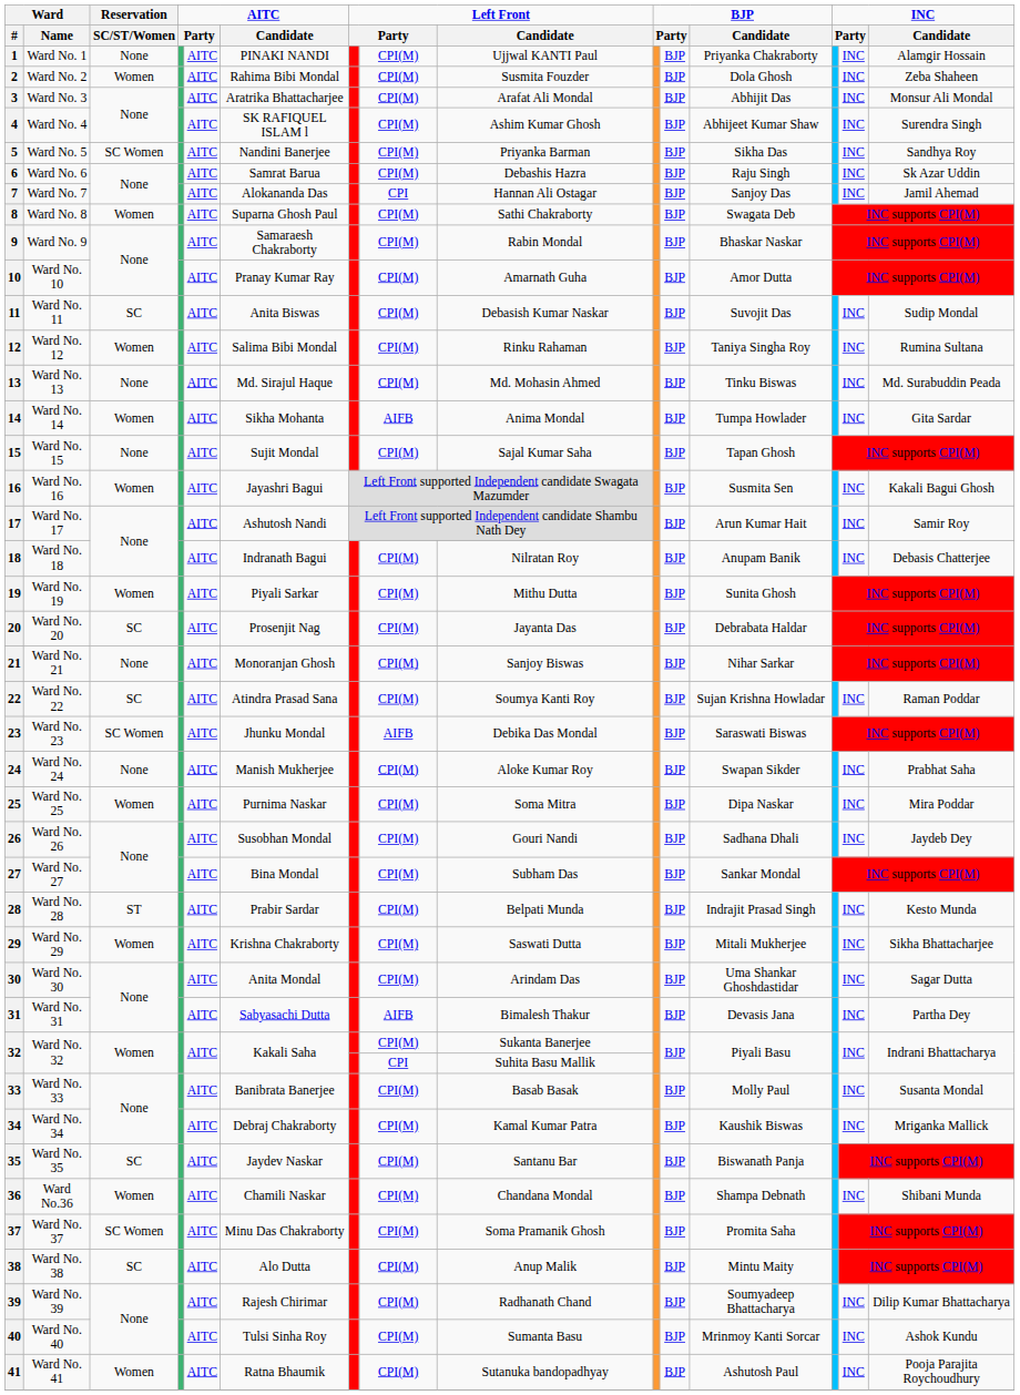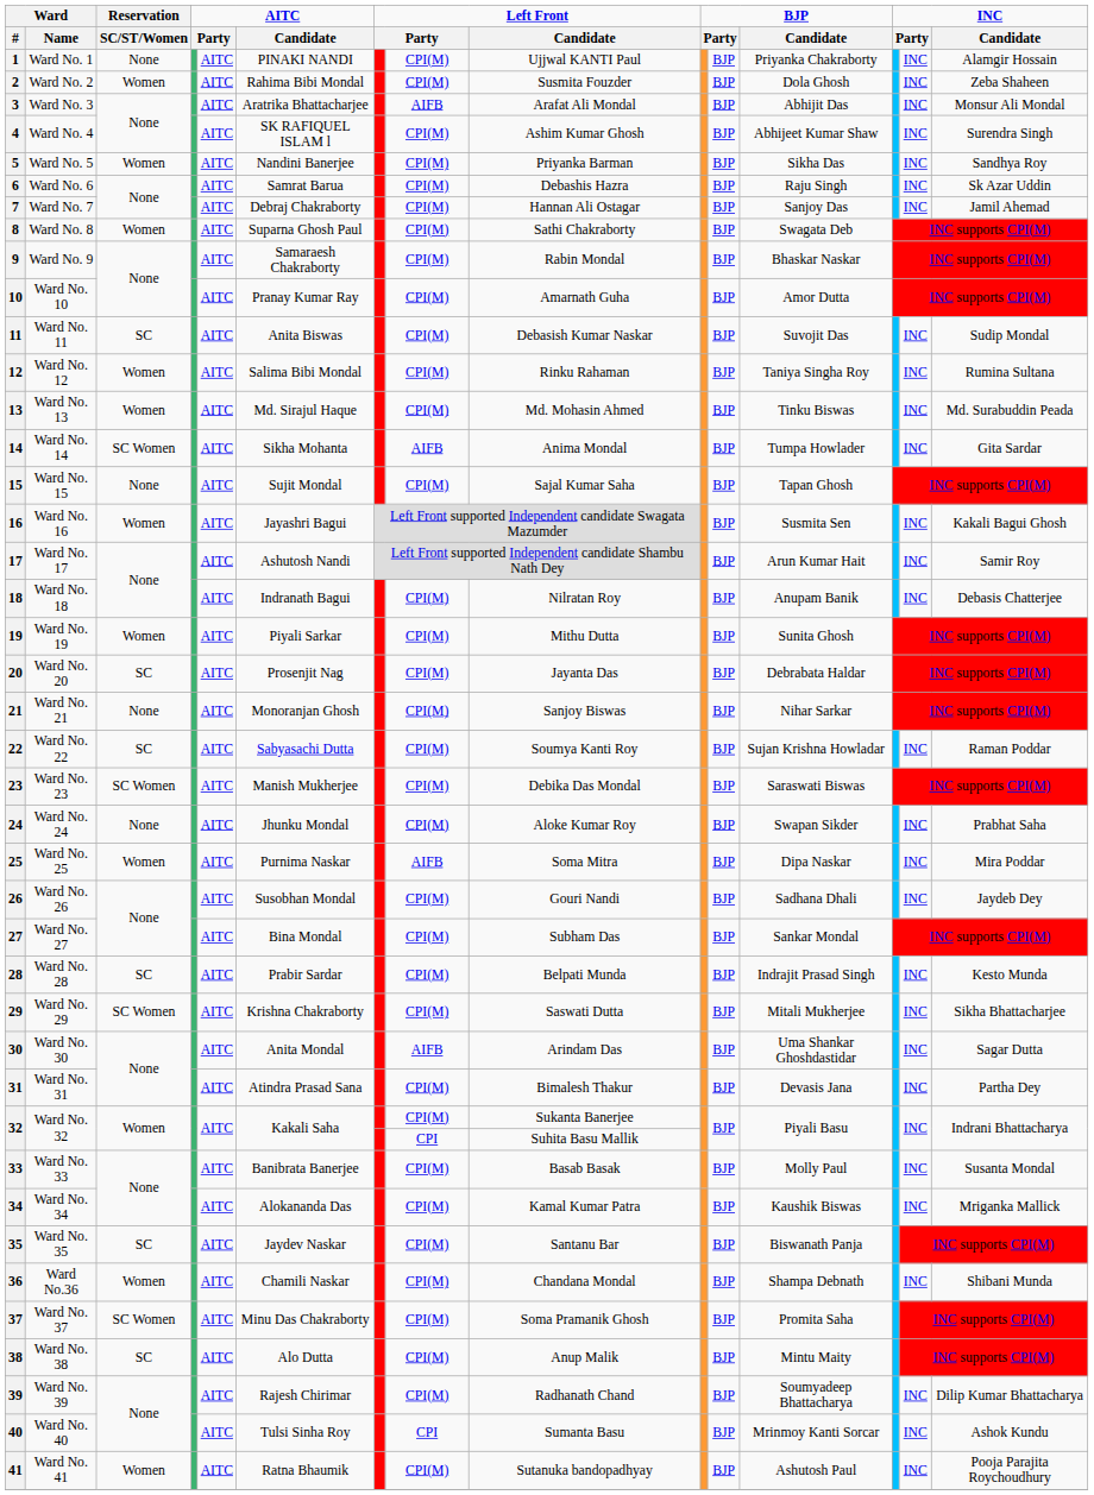3 | column 8: CPI(M) -> AIFB
5 | column 3: SC Women -> Women
7 | column 6: Alokananda Das -> Debraj Chakraborty
7 | column 8: CPI -> CPI(M)
13 | column 3: None -> Women
14 | column 3: Women -> SC Women
22 | column 6: Atindra Prasad Sana -> Sabyasachi Dutta
23 | column 6: Jhunku Mondal -> Manish Mukherjee
23 | column 8: AIFB -> CPI(M)
24 | column 6: Manish Mukherjee -> Jhunku Mondal
25 | column 8: CPI(M) -> AIFB
28 | column 3: ST -> SC
29 | column 3: Women -> SC Women
30 | column 8: CPI(M) -> AIFB
31 | column 6: Sabyasachi Dutta -> Atindra Prasad Sana
31 | column 8: AIFB -> CPI(M)
34 | column 6: Debraj Chakraborty -> Alokananda Das
40 | column 8: CPI(M) -> CPI
